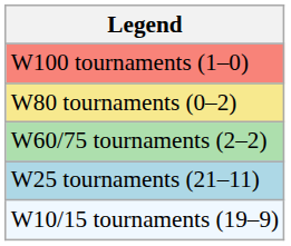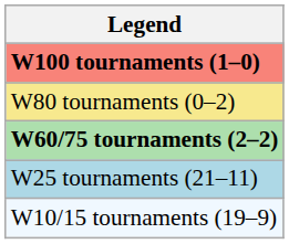row 2 | column 1: normal -> bold
row 4 | column 1: normal -> bold
